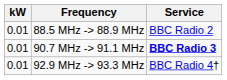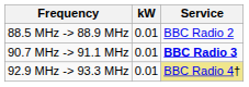columns swapped: Frequency <-> kW
row 4 | Service: no background -> khaki background
